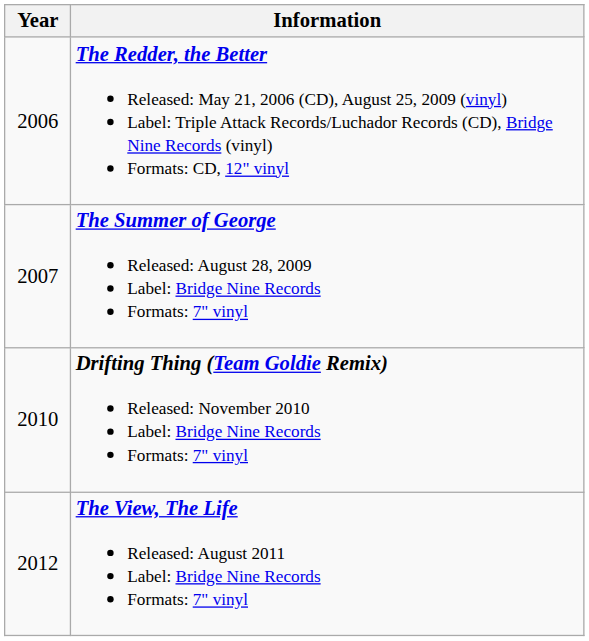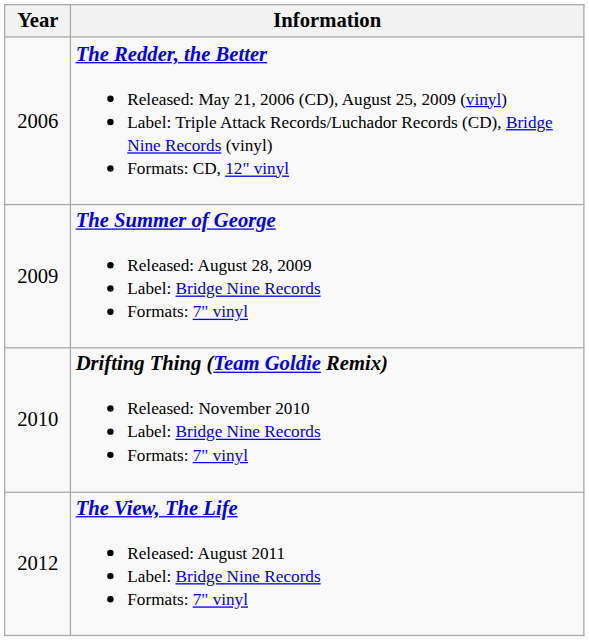row 3 | Year: 2007 -> 2009
